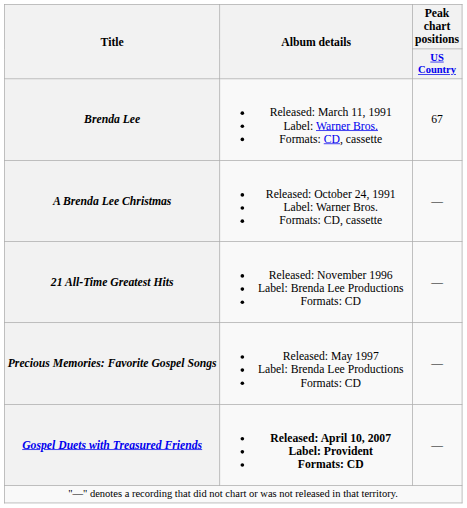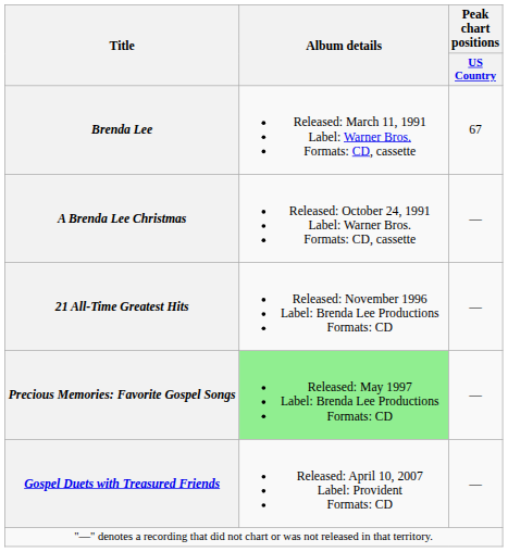Precious Memories: Favorite Gospel Songs | Album details: no background -> lightgreen background
Gospel Duets with Treasured Friends | Album details: bold -> normal
